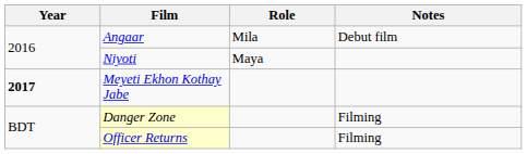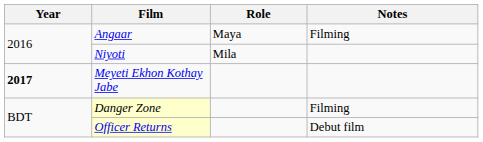Angaar | Role: Mila -> Maya
Angaar | Notes: Debut film -> Filming
Niyoti | Role: Maya -> Mila
Officer Returns | Notes: Filming -> Debut film
